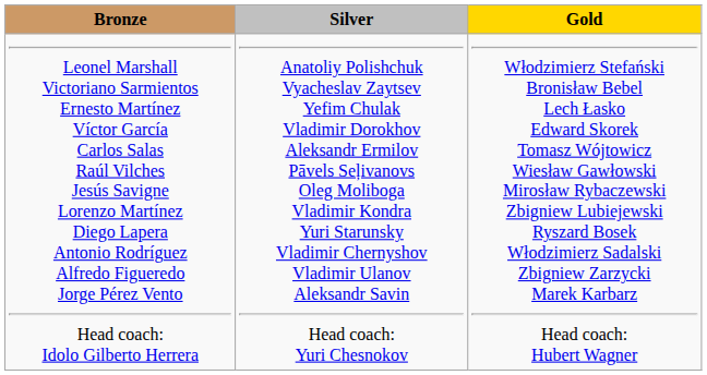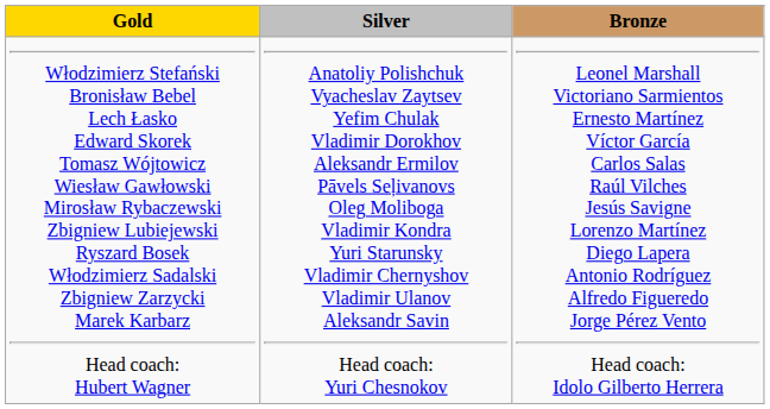columns swapped: Gold <-> Bronze
